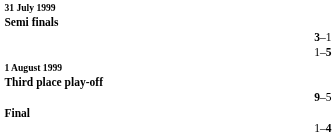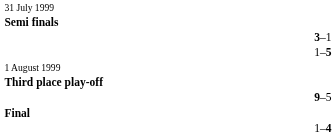31 July 1999 | column 1: bold -> normal
1 August 1999 | column 1: bold -> normal
